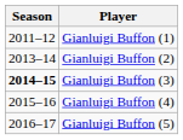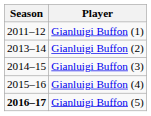Gianluigi Buffon (3) | Season: bold -> normal
Gianluigi Buffon (5) | Season: normal -> bold
